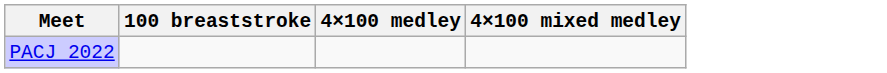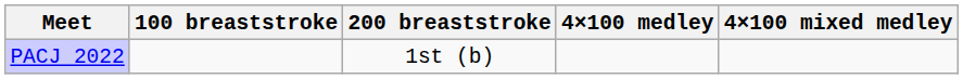+ column: 200 breaststroke | 1st (b)
